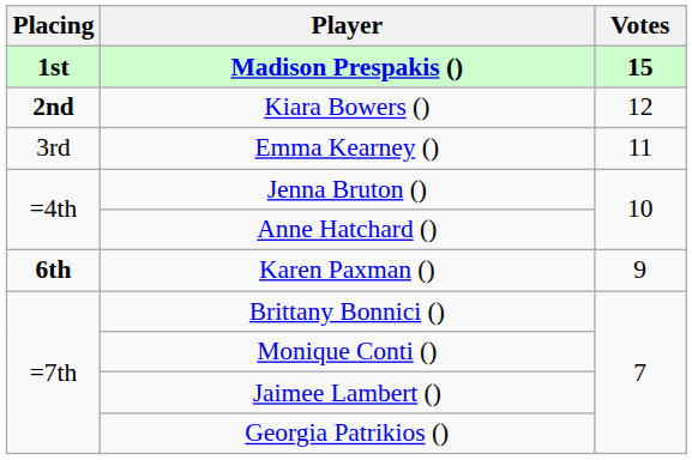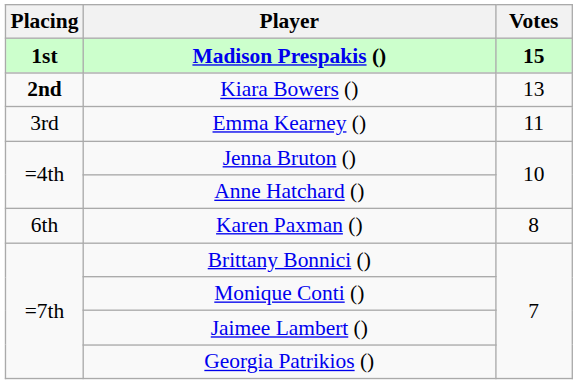Kiara Bowers () | Votes: 12 -> 13
Karen Paxman () | Placing: bold -> normal
Karen Paxman () | Votes: 9 -> 8
